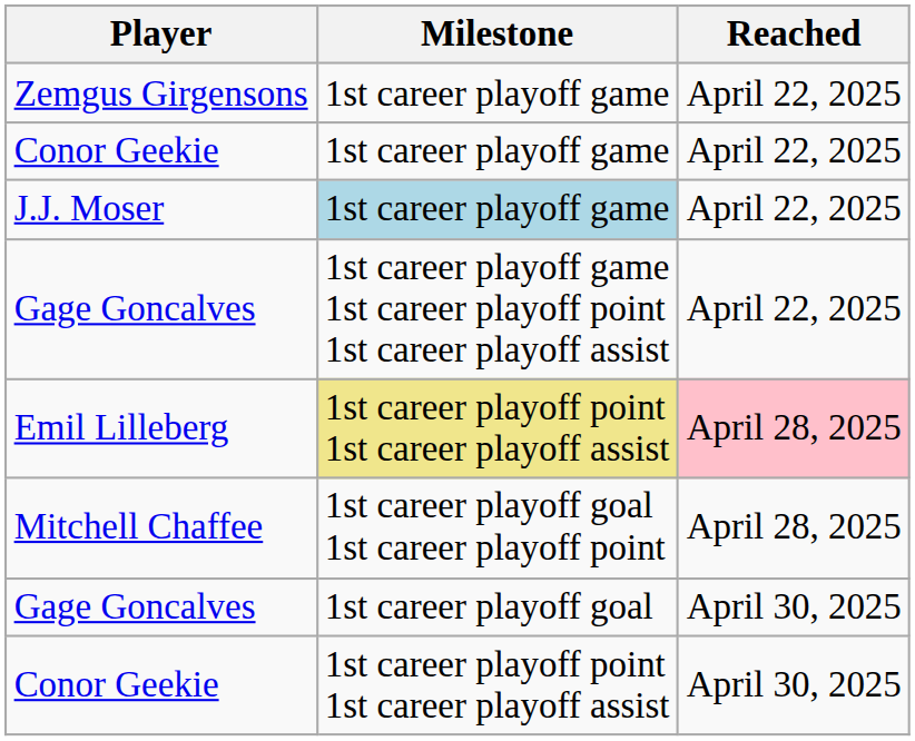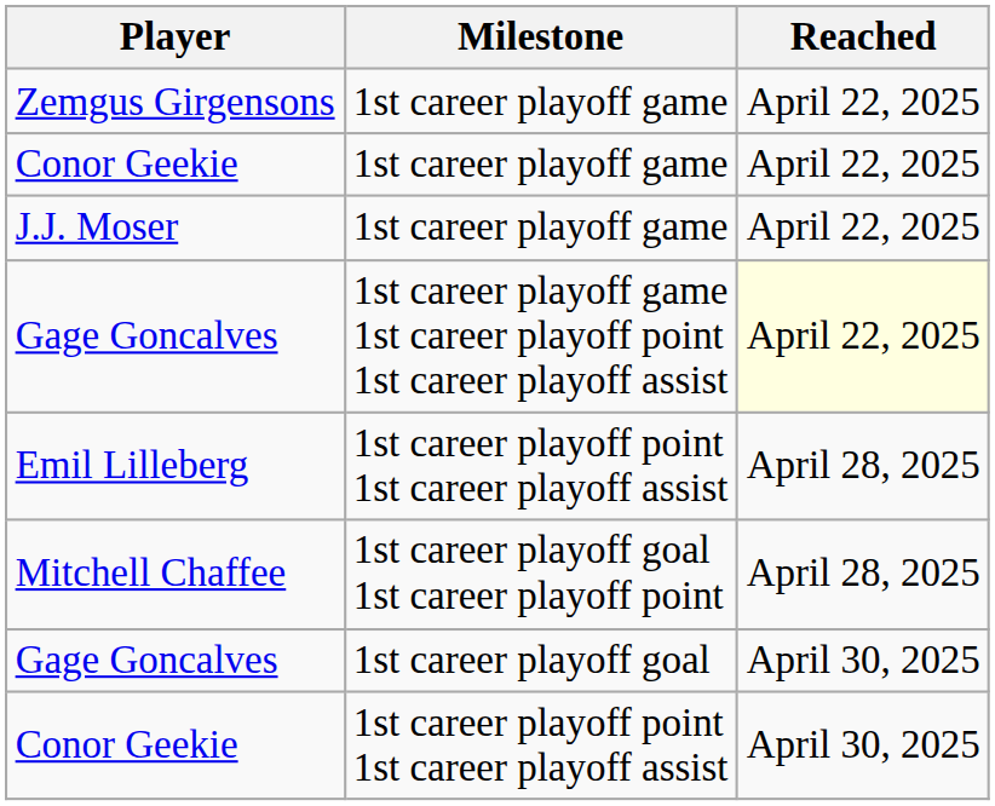row 4 | Milestone: lightblue background -> no background
row 5 | Reached: no background -> lightyellow background
row 6 | Milestone: khaki background -> no background
row 6 | Reached: pink background -> no background
